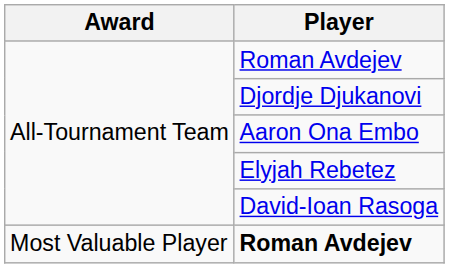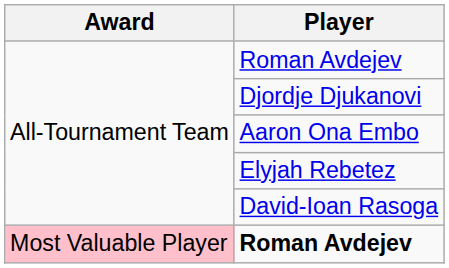row 7 | Award: no background -> pink background
